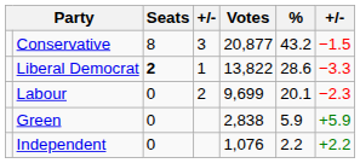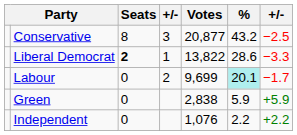Conservative | column 7: −1.5 -> −2.5
Labour | %: no background -> paleturquoise background
Labour | column 7: −2.3 -> −1.7
